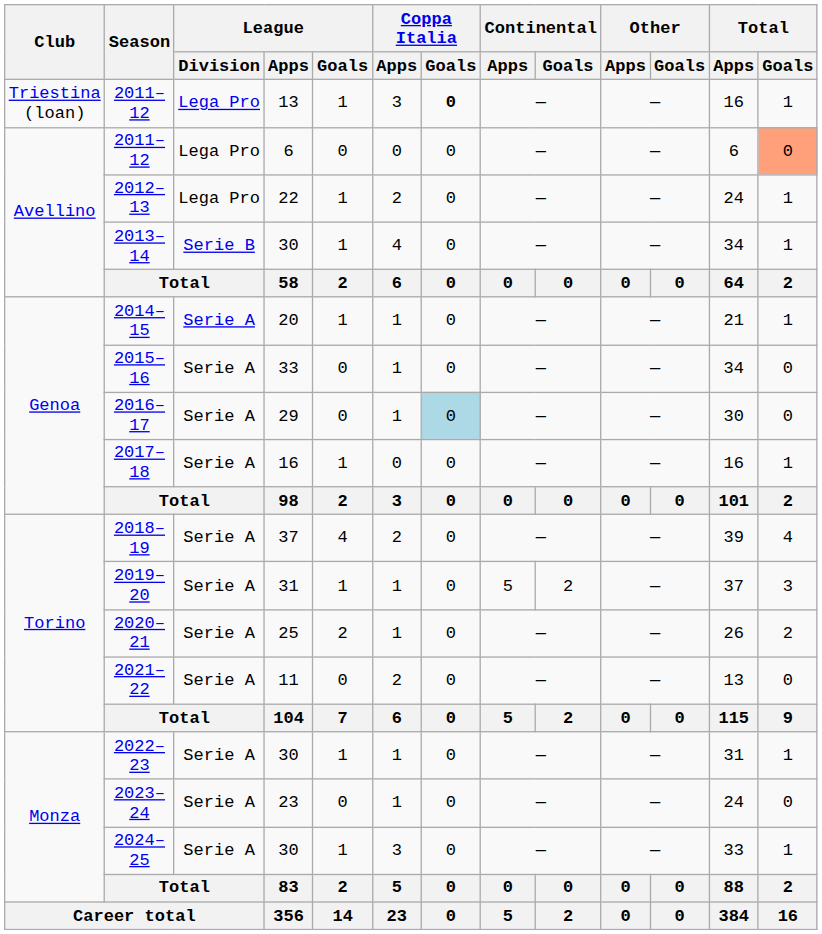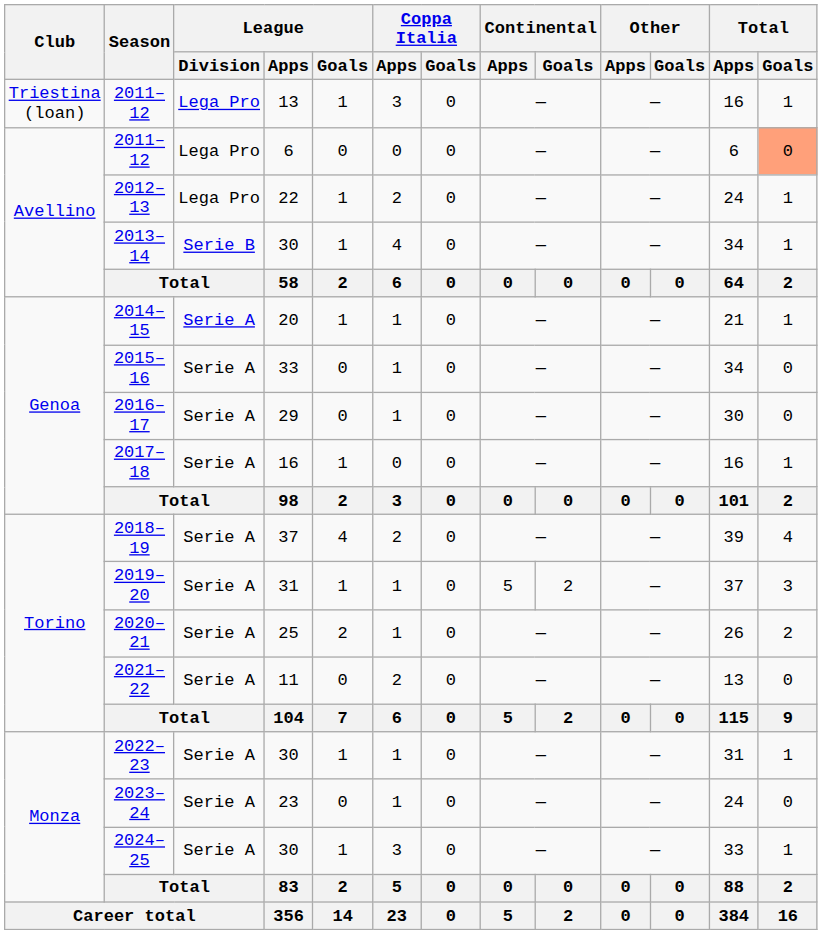2011–12 / 13 | Coppa Italia / Goals: bold -> normal
2016–17 | Coppa Italia / Goals: lightblue background -> no background
